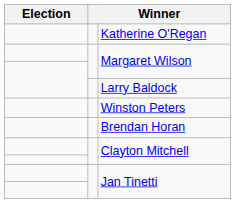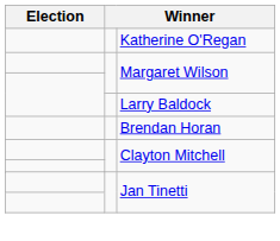- row: Winston Peters
